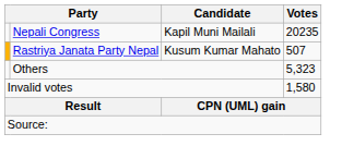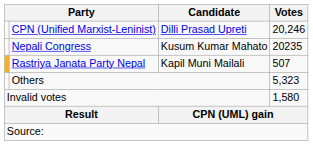+ row: CPN (Unified Marxist-Leninist) | Dilli Prasad Upreti | 20,246
Nepali Congress | Candidate: Kapil Muni Mailali -> Kusum Kumar Mahato
Rastriya Janata Party Nepal | Candidate: Kusum Kumar Mahato -> Kapil Muni Mailali
